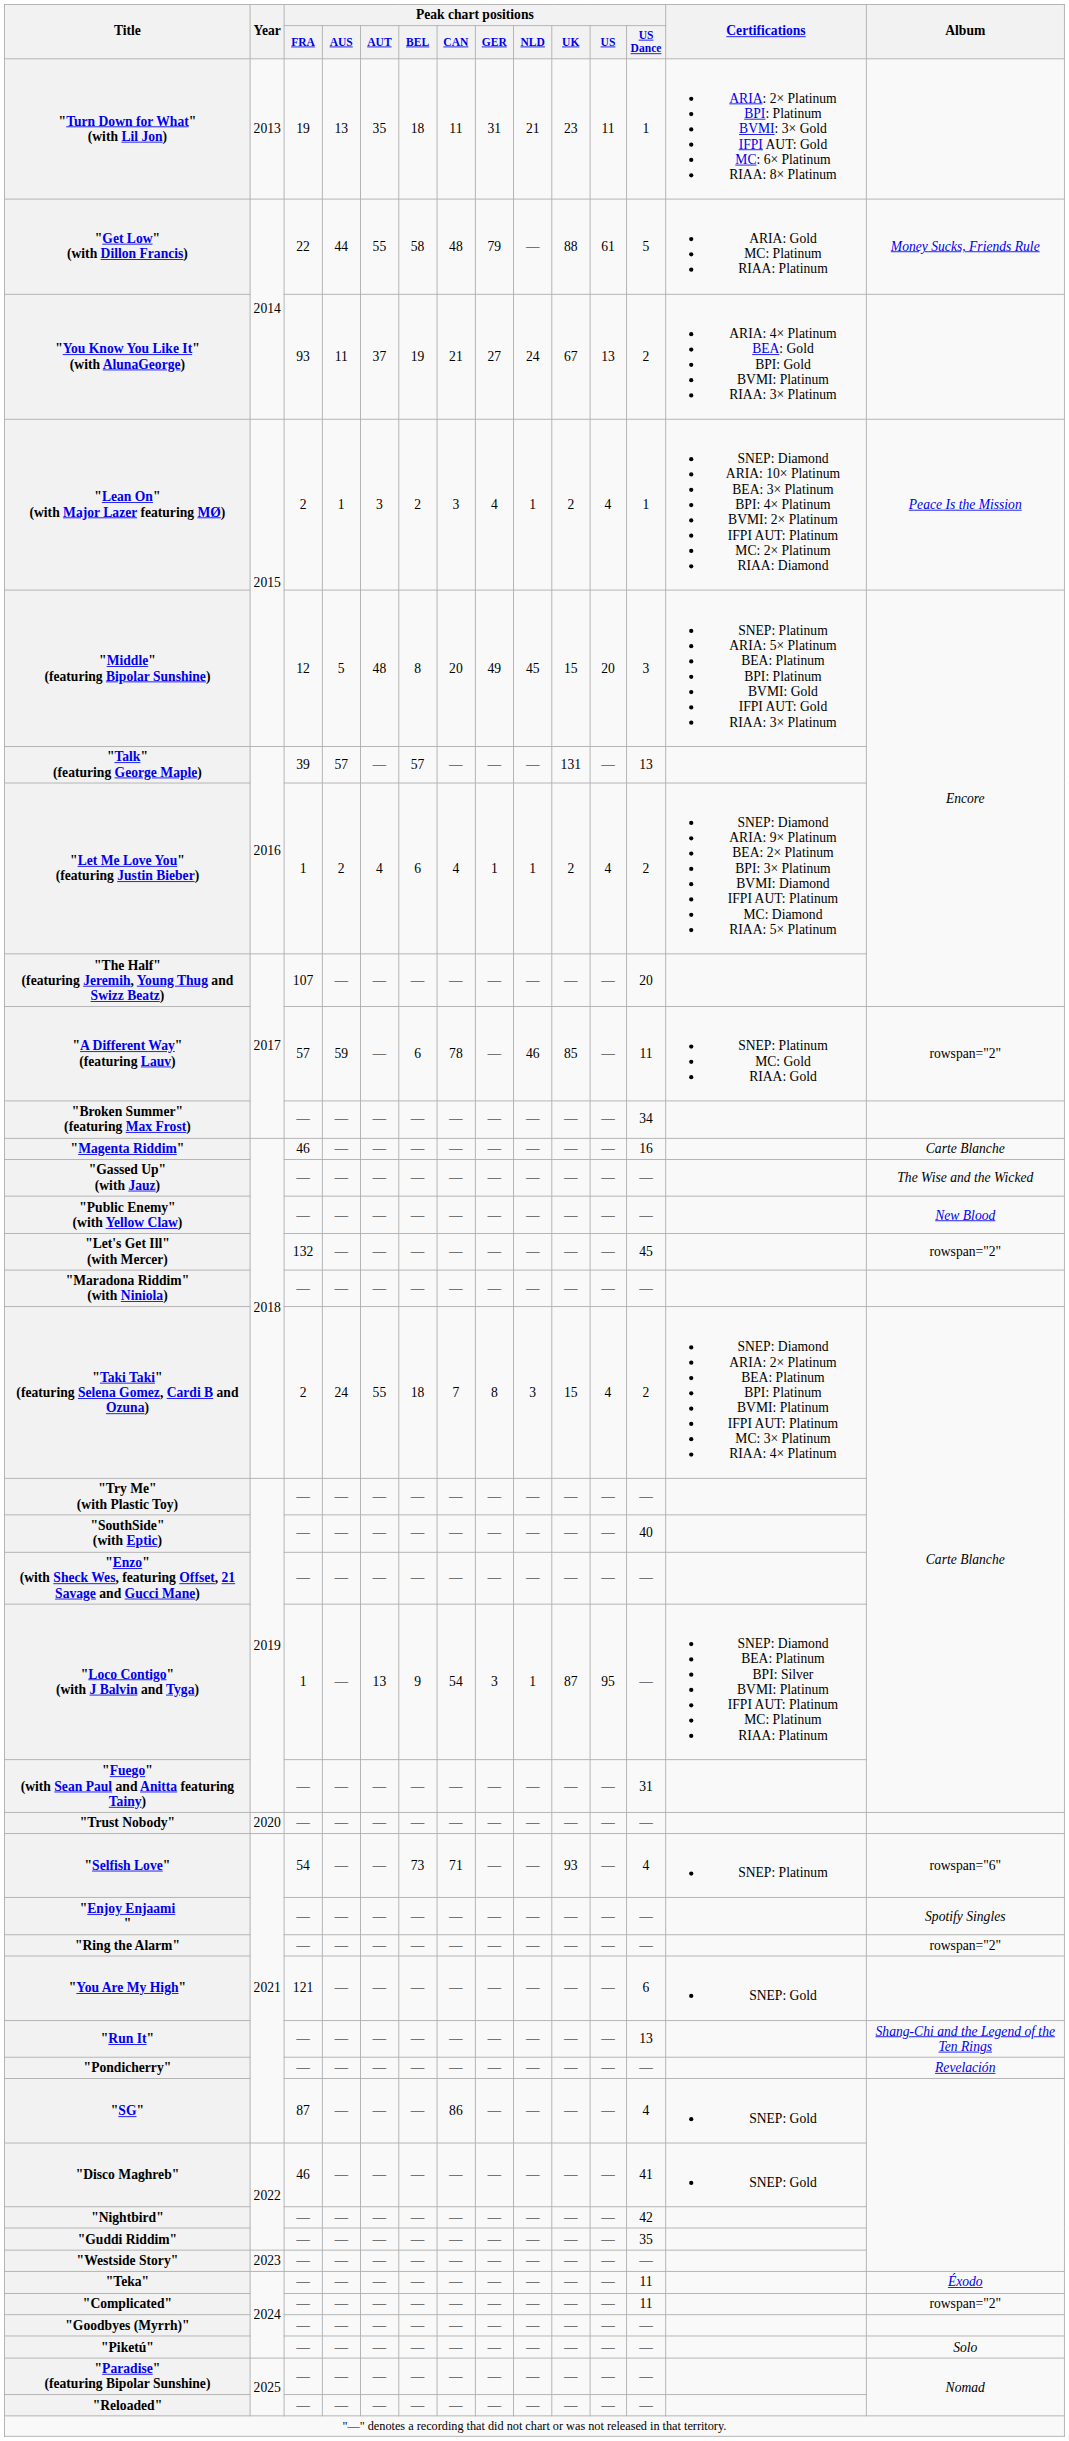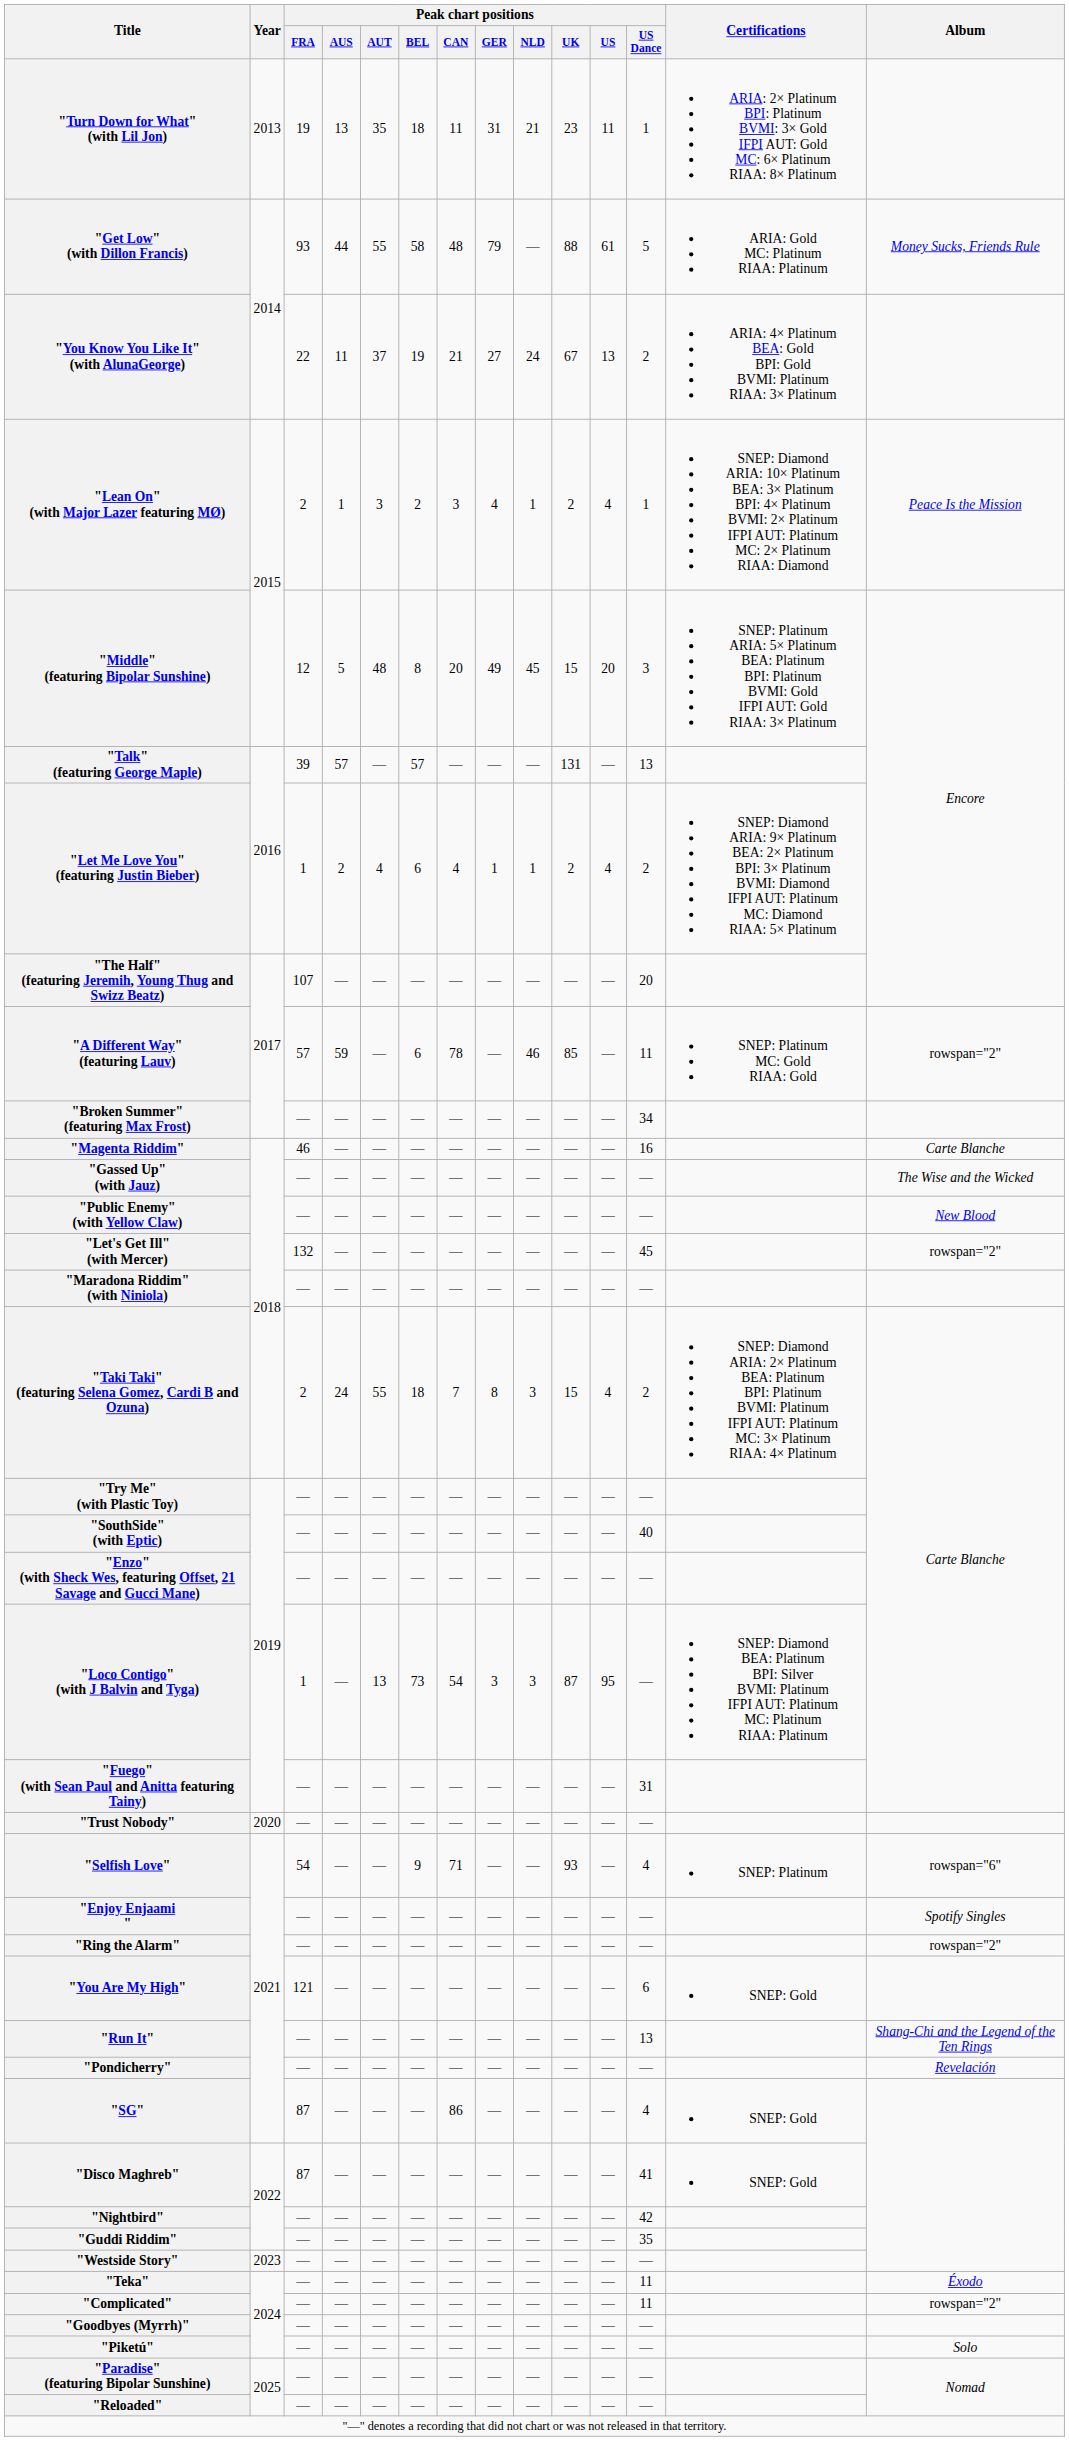"Get Low" (with Dillon Francis) | Peak chart positions / FRA: 22 -> 93
"You Know You Like It" (with AlunaGeorge) | Peak chart positions / FRA: 93 -> 22
"Loco Contigo" (with J Balvin and Tyga) | Peak chart positions / BEL: 9 -> 73
"Loco Contigo" (with J Balvin and Tyga) | Peak chart positions / NLD: 1 -> 3
"Selfish Love" | Peak chart positions / BEL: 73 -> 9
"Disco Maghreb" | Peak chart positions / FRA: 46 -> 87
